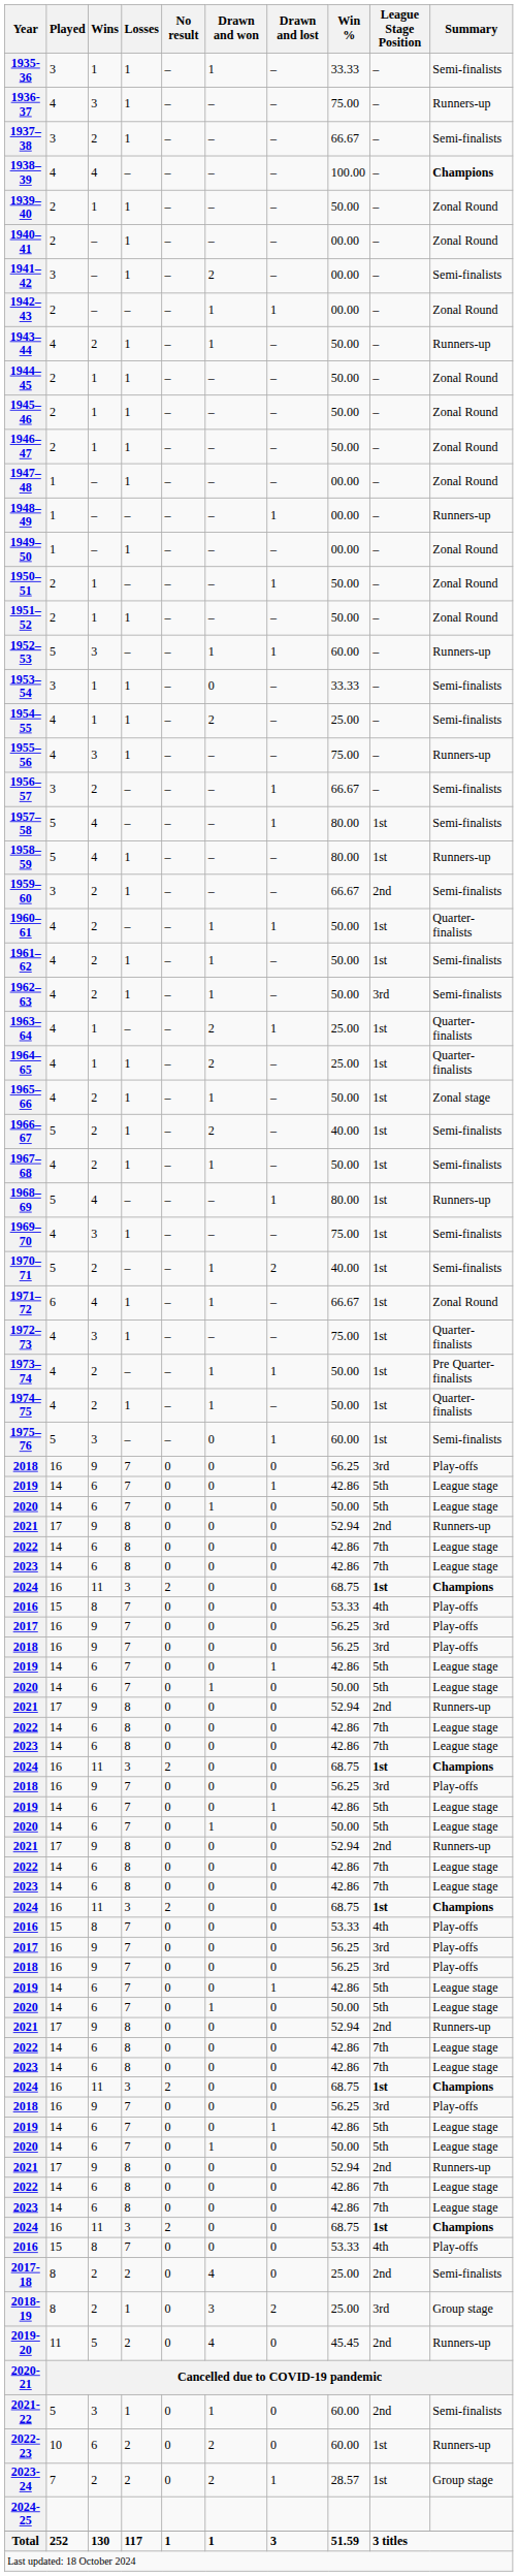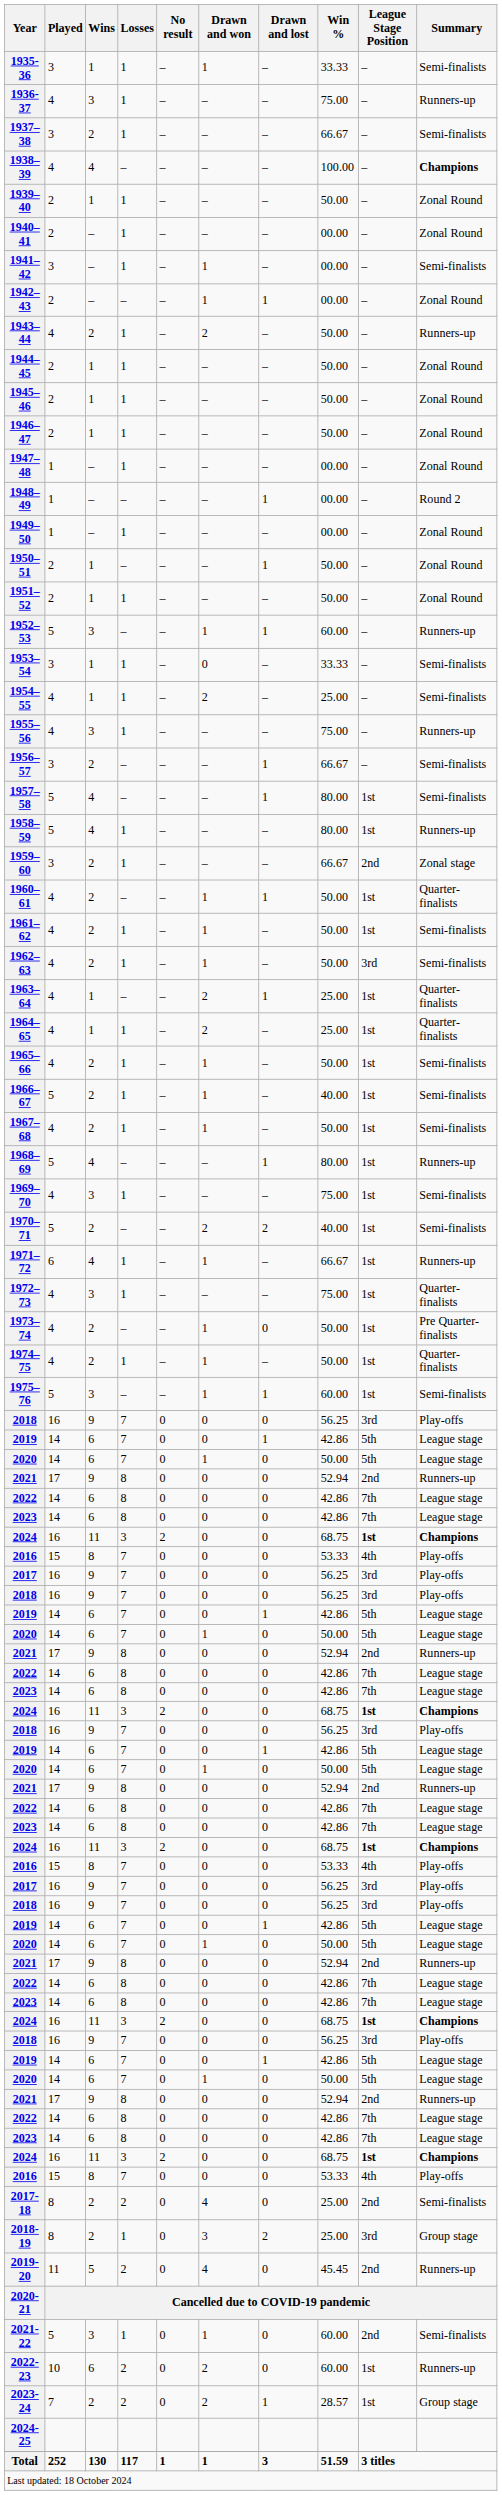1941–42 | Drawn and won: 2 -> 1
1943–44 | Drawn and won: 1 -> 2
1948–49 | Summary: Runners-up -> Round 2
1959–60 | Summary: Semi-finalists -> Zonal stage
1965–66 | Summary: Zonal stage -> Semi-finalists
1966–67 | Drawn and won: 2 -> 1
1970–71 | Drawn and won: 1 -> 2
1971–72 | Summary: Zonal Round -> Runners-up
1973–74 | Drawn and lost: 1 -> 0
1975–76 | Drawn and won: 0 -> 1
